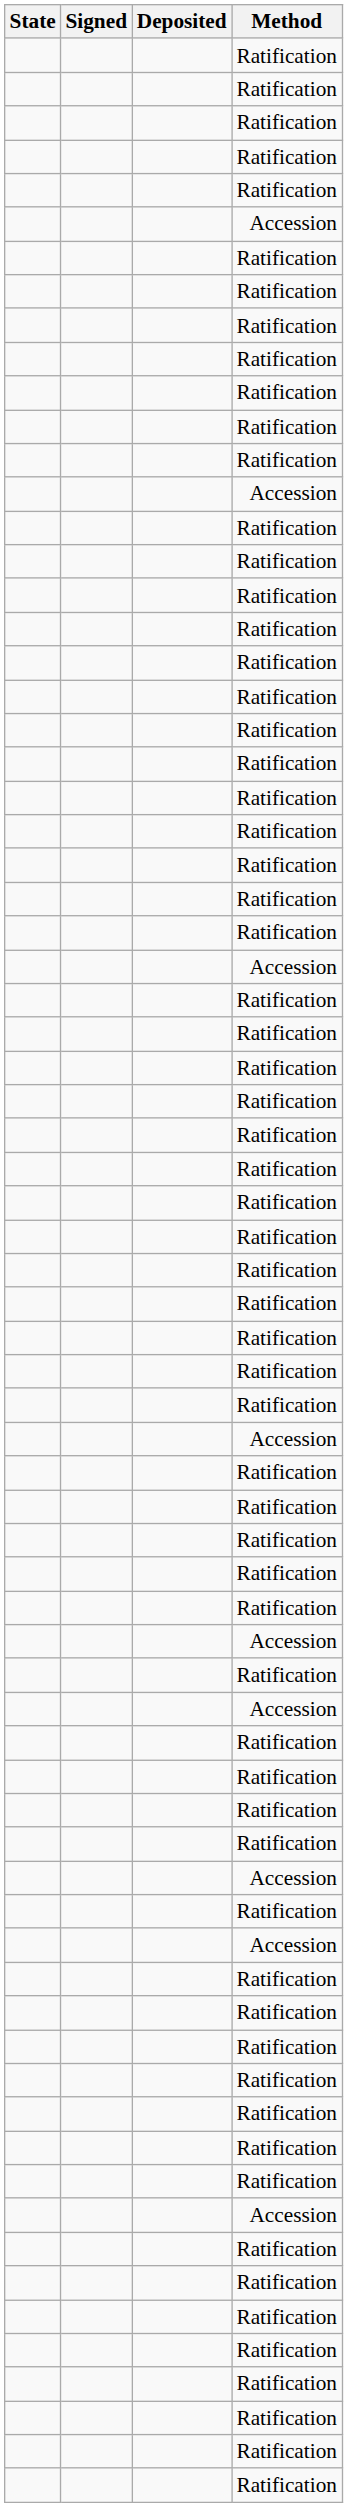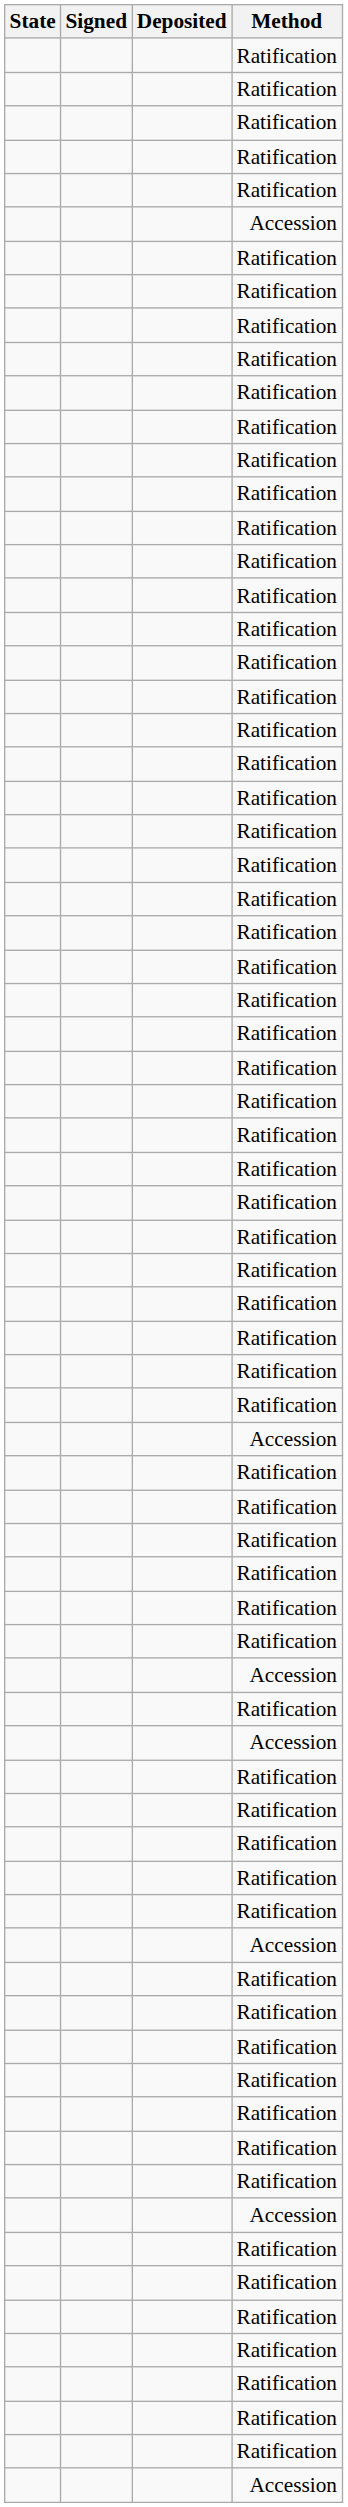row 15 | Method: Accession -> Ratification
row 29 | Method: Accession -> Ratification
row 49 | Method: Accession -> Ratification
row 50 | Method: Ratification -> Accession
row 51 | Method: Accession -> Ratification
row 52 | Method: Ratification -> Accession
row 56 | Method: Accession -> Ratification
row 74 | Method: Ratification -> Accession
